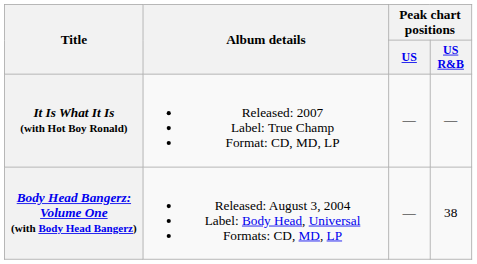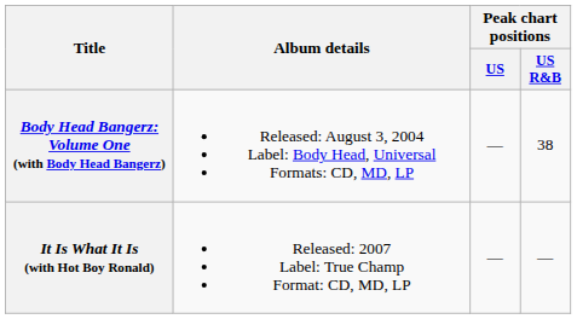rows swapped: Body Head Bangerz: Volume One (with Body Head Bangerz) <-> It Is What It Is (with Hot Boy Ronald)
